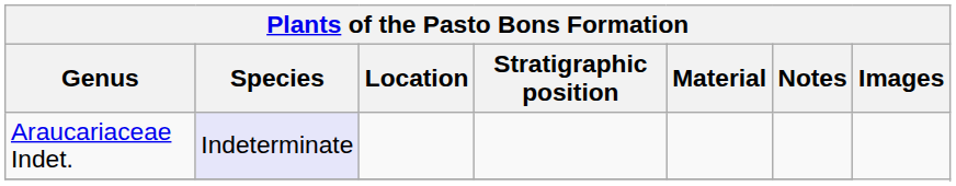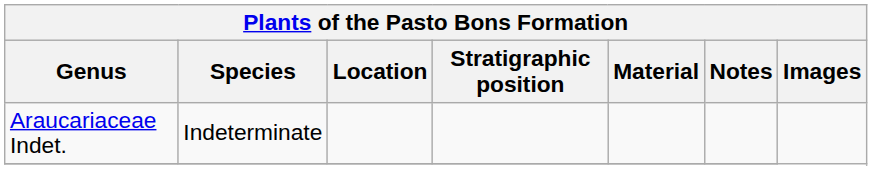Araucariaceae Indet. | Species: lavender background -> no background
